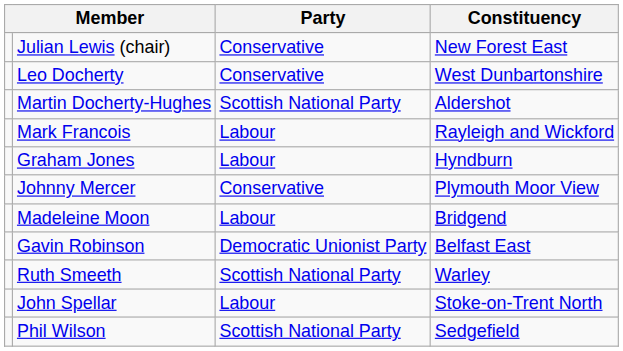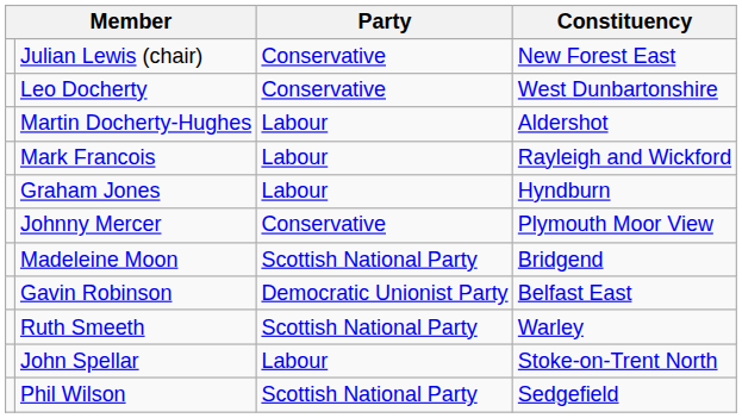Martin Docherty-Hughes | Party: Scottish National Party -> Labour
Madeleine Moon | Party: Labour -> Scottish National Party
